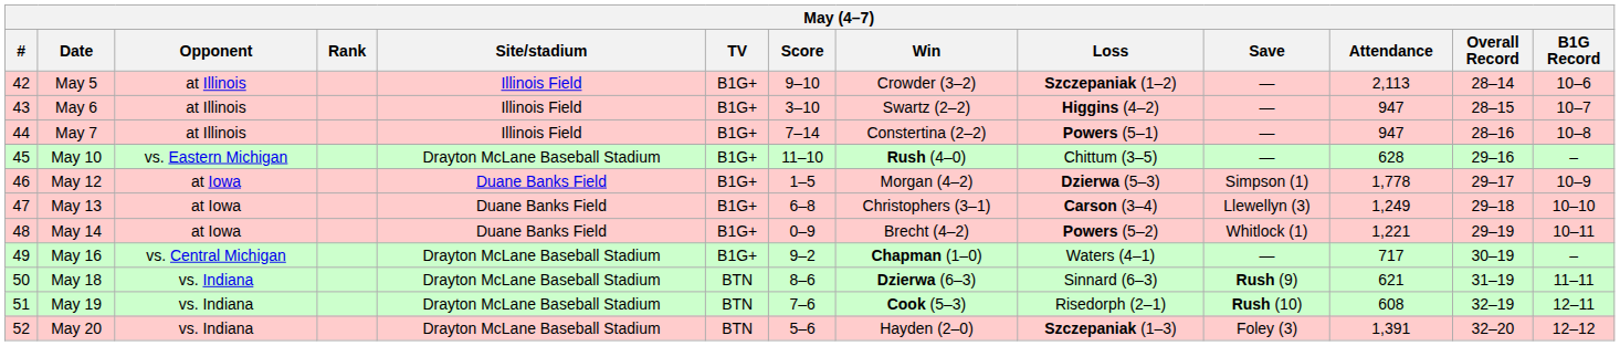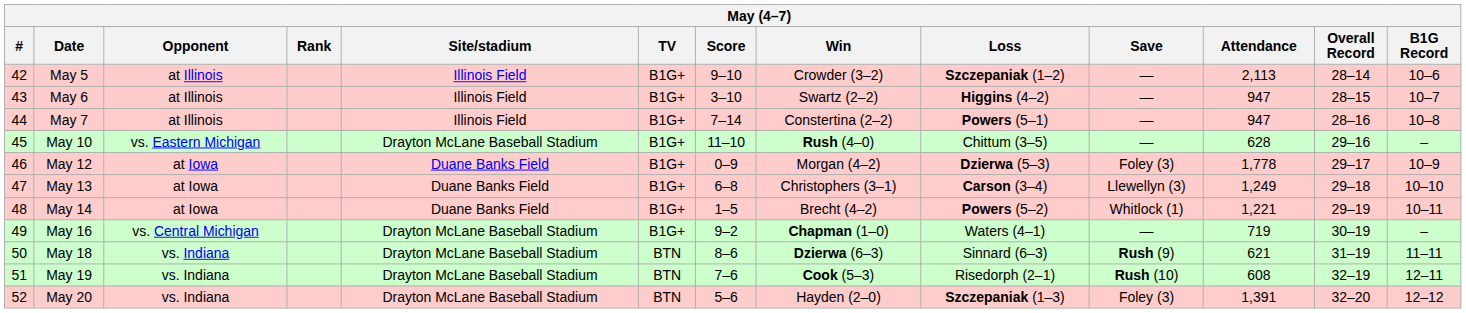May 12 | Score: 1–5 -> 0–9
May 12 | Save: Simpson (1) -> Foley (3)
May 14 | Score: 0–9 -> 1–5
May 16 | Attendance: 717 -> 719
